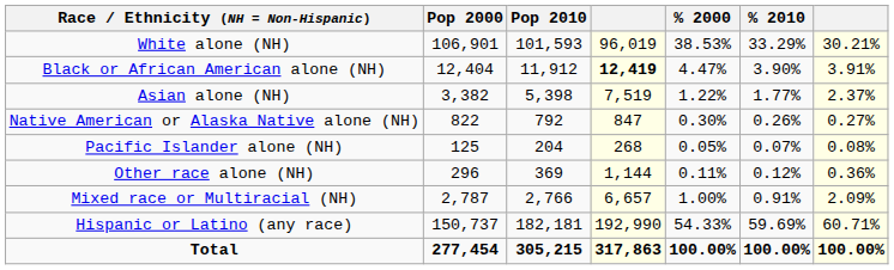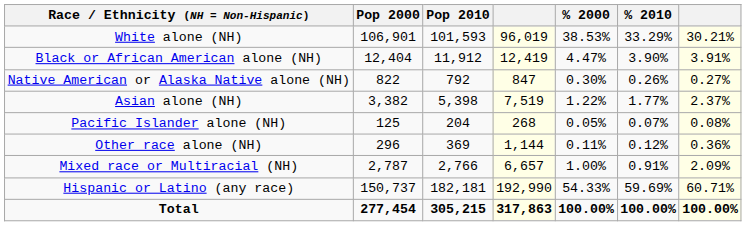Black or African American alone (NH) | column 4: bold -> normal
rows swapped: Native American or Alaska Native alone (NH) <-> Asian alone (NH)
